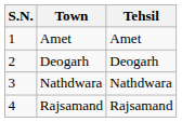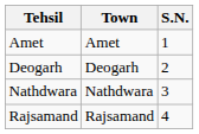columns swapped: S.N. <-> Tehsil
